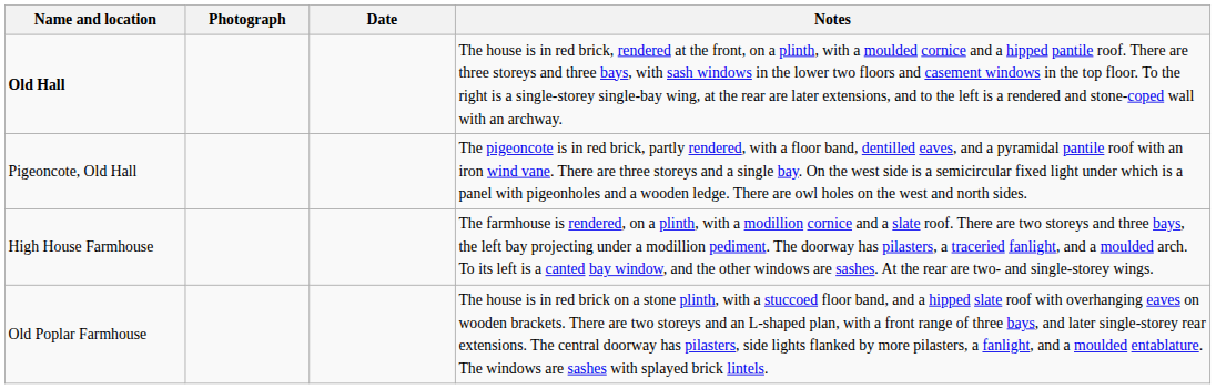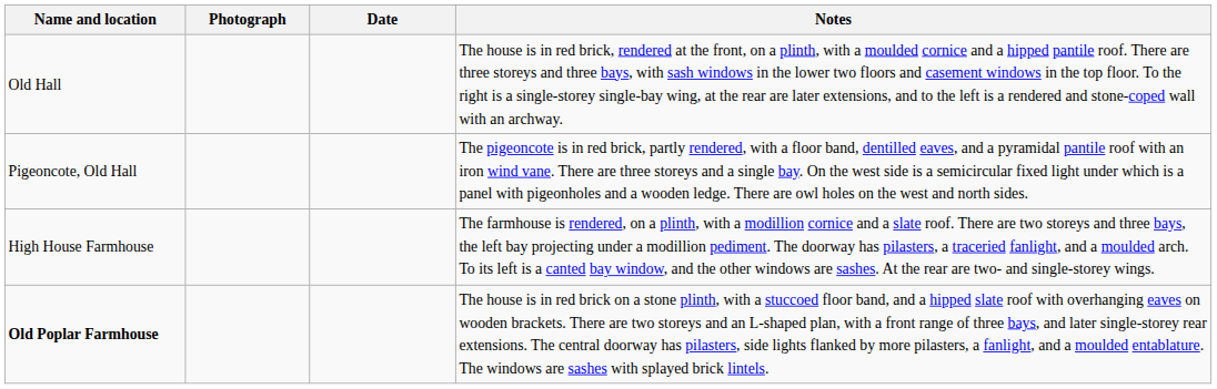Old Hall | Name and location: bold -> normal
Old Poplar Farmhouse | Name and location: normal -> bold
